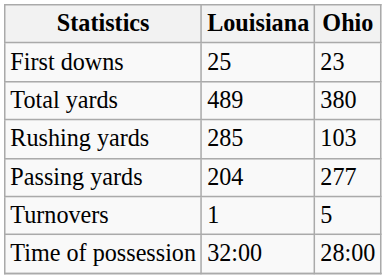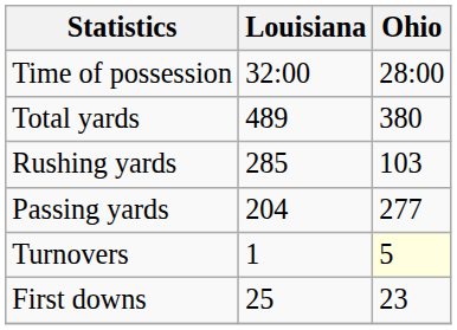rows swapped: First downs <-> Time of possession
Turnovers | Ohio: no background -> lightyellow background
